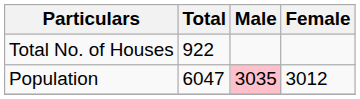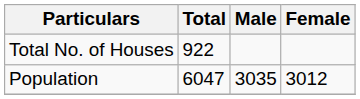Population | Male: pink background -> no background
